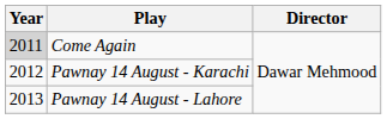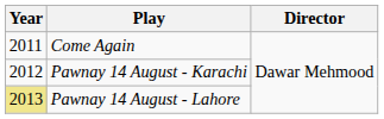Come Again | Year: lightgrey background -> no background
Pawnay 14 August - Lahore | Year: no background -> khaki background
